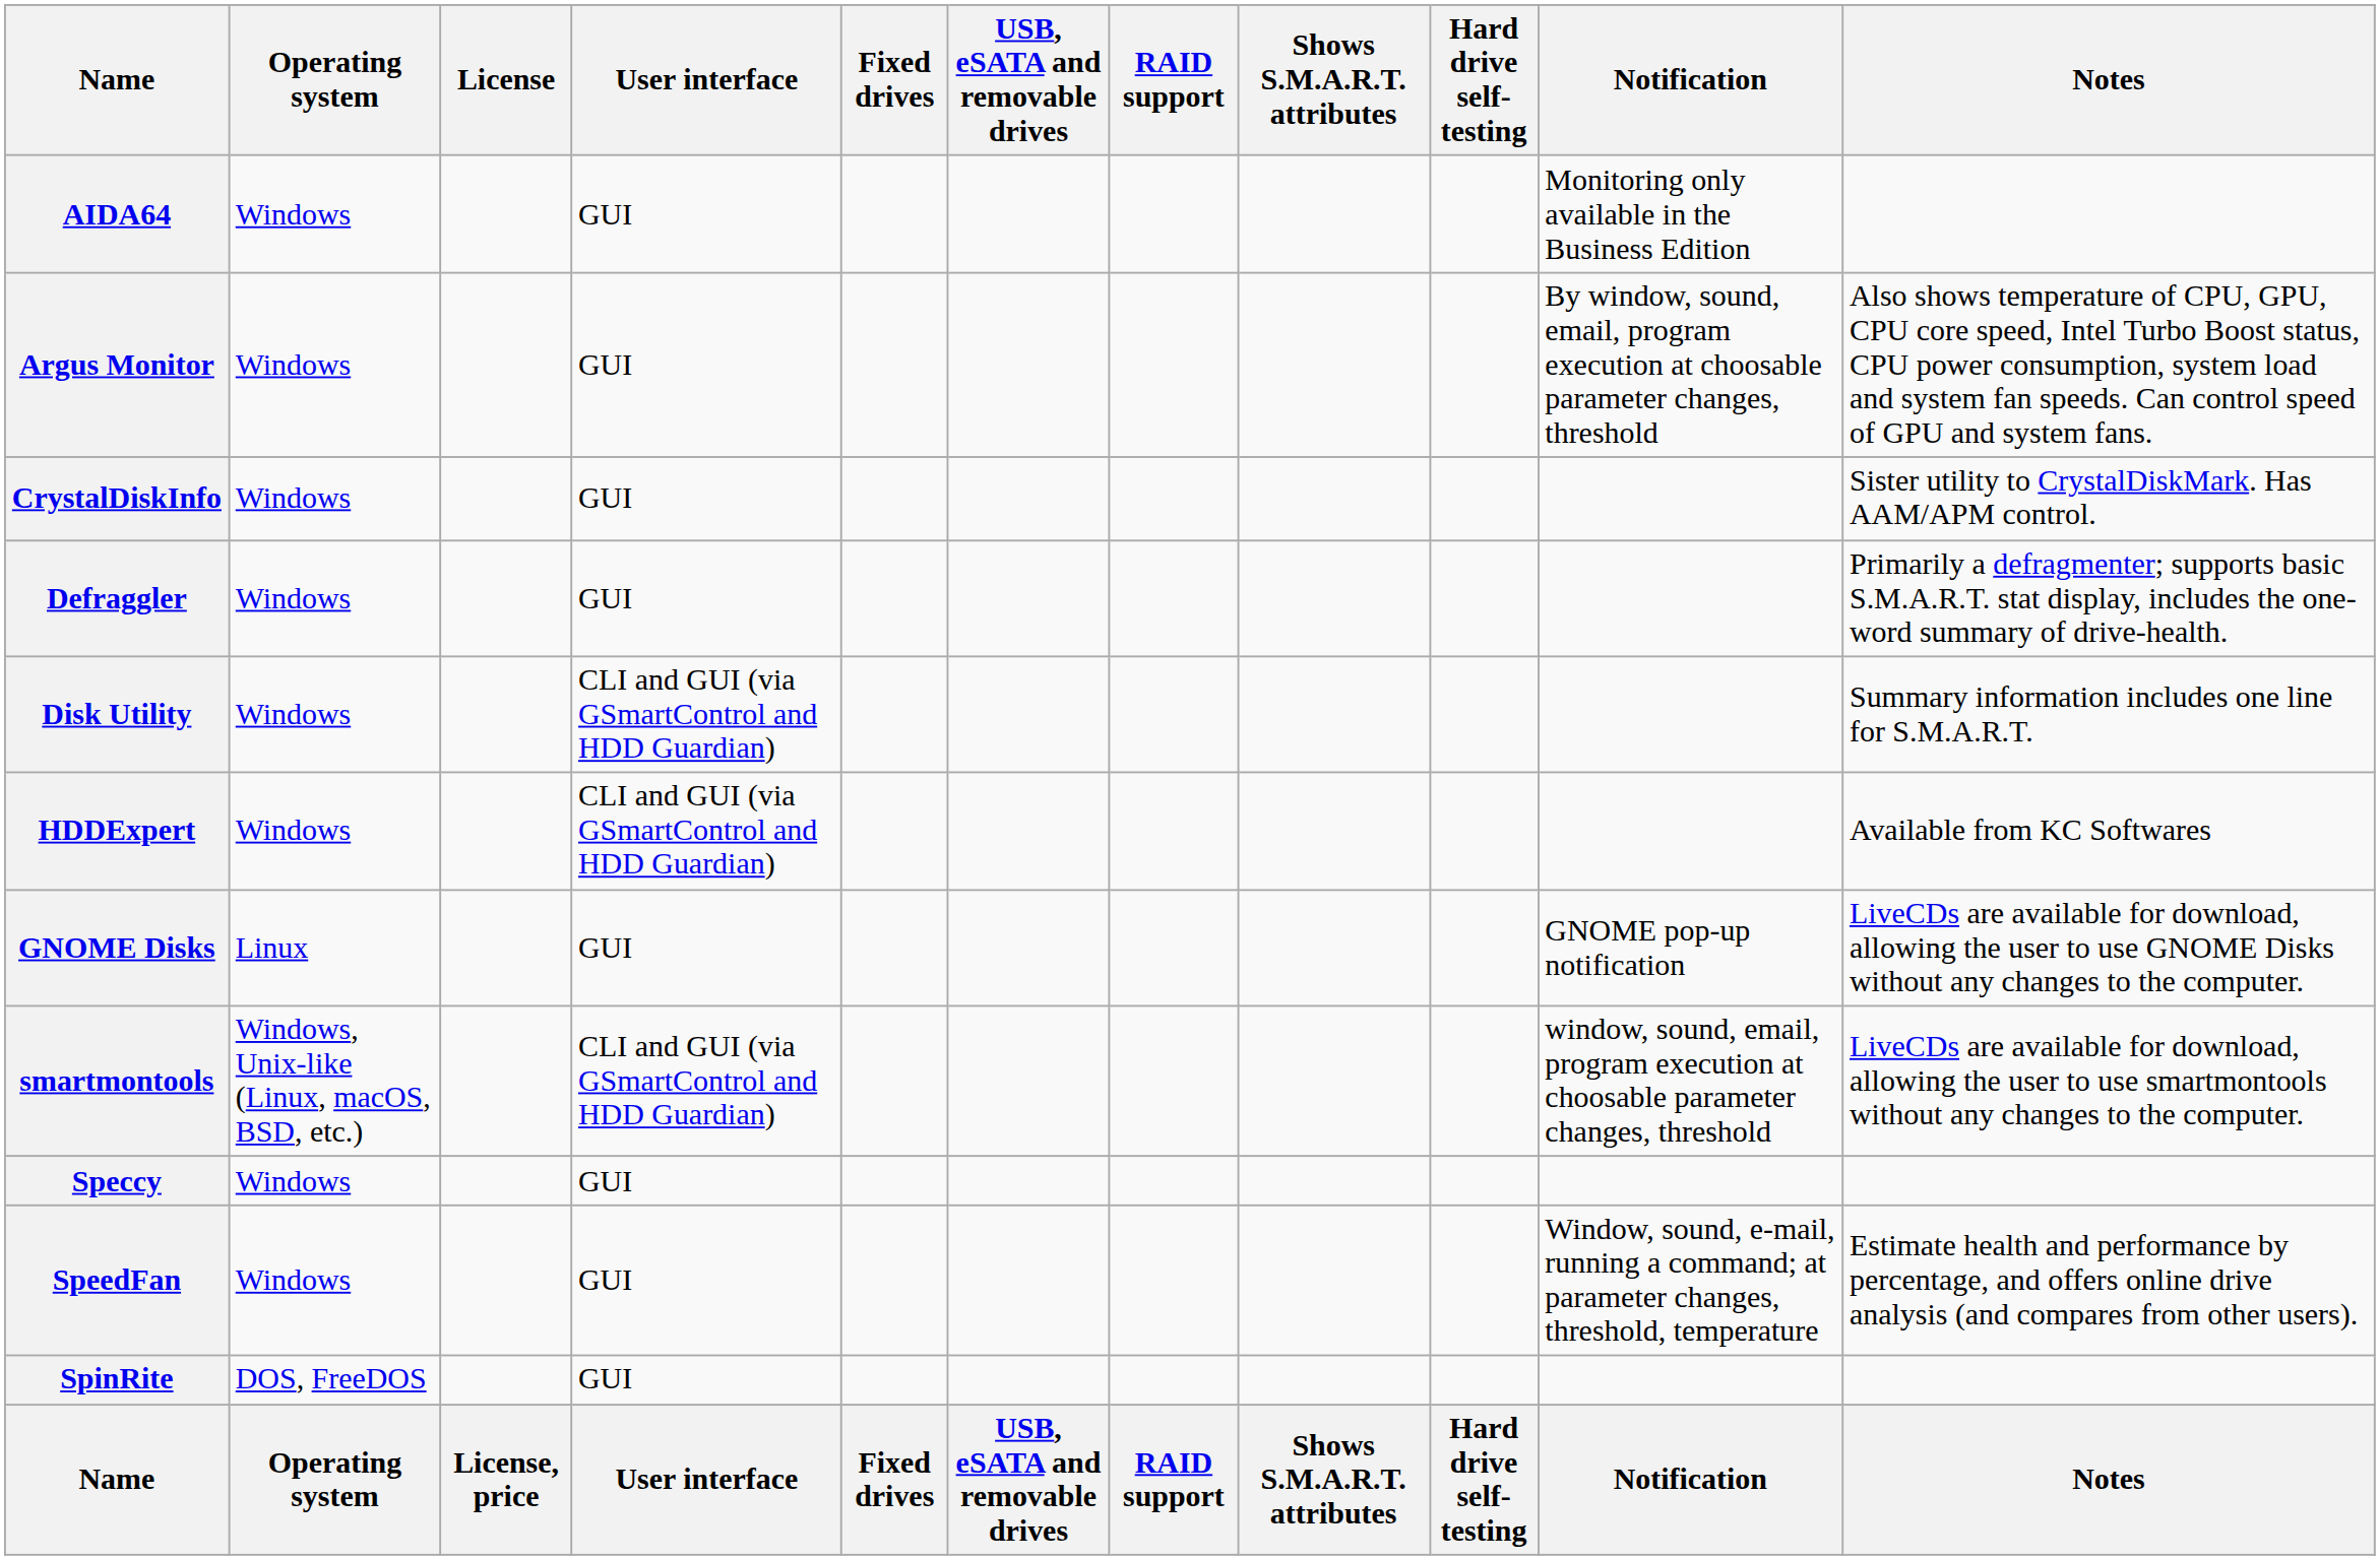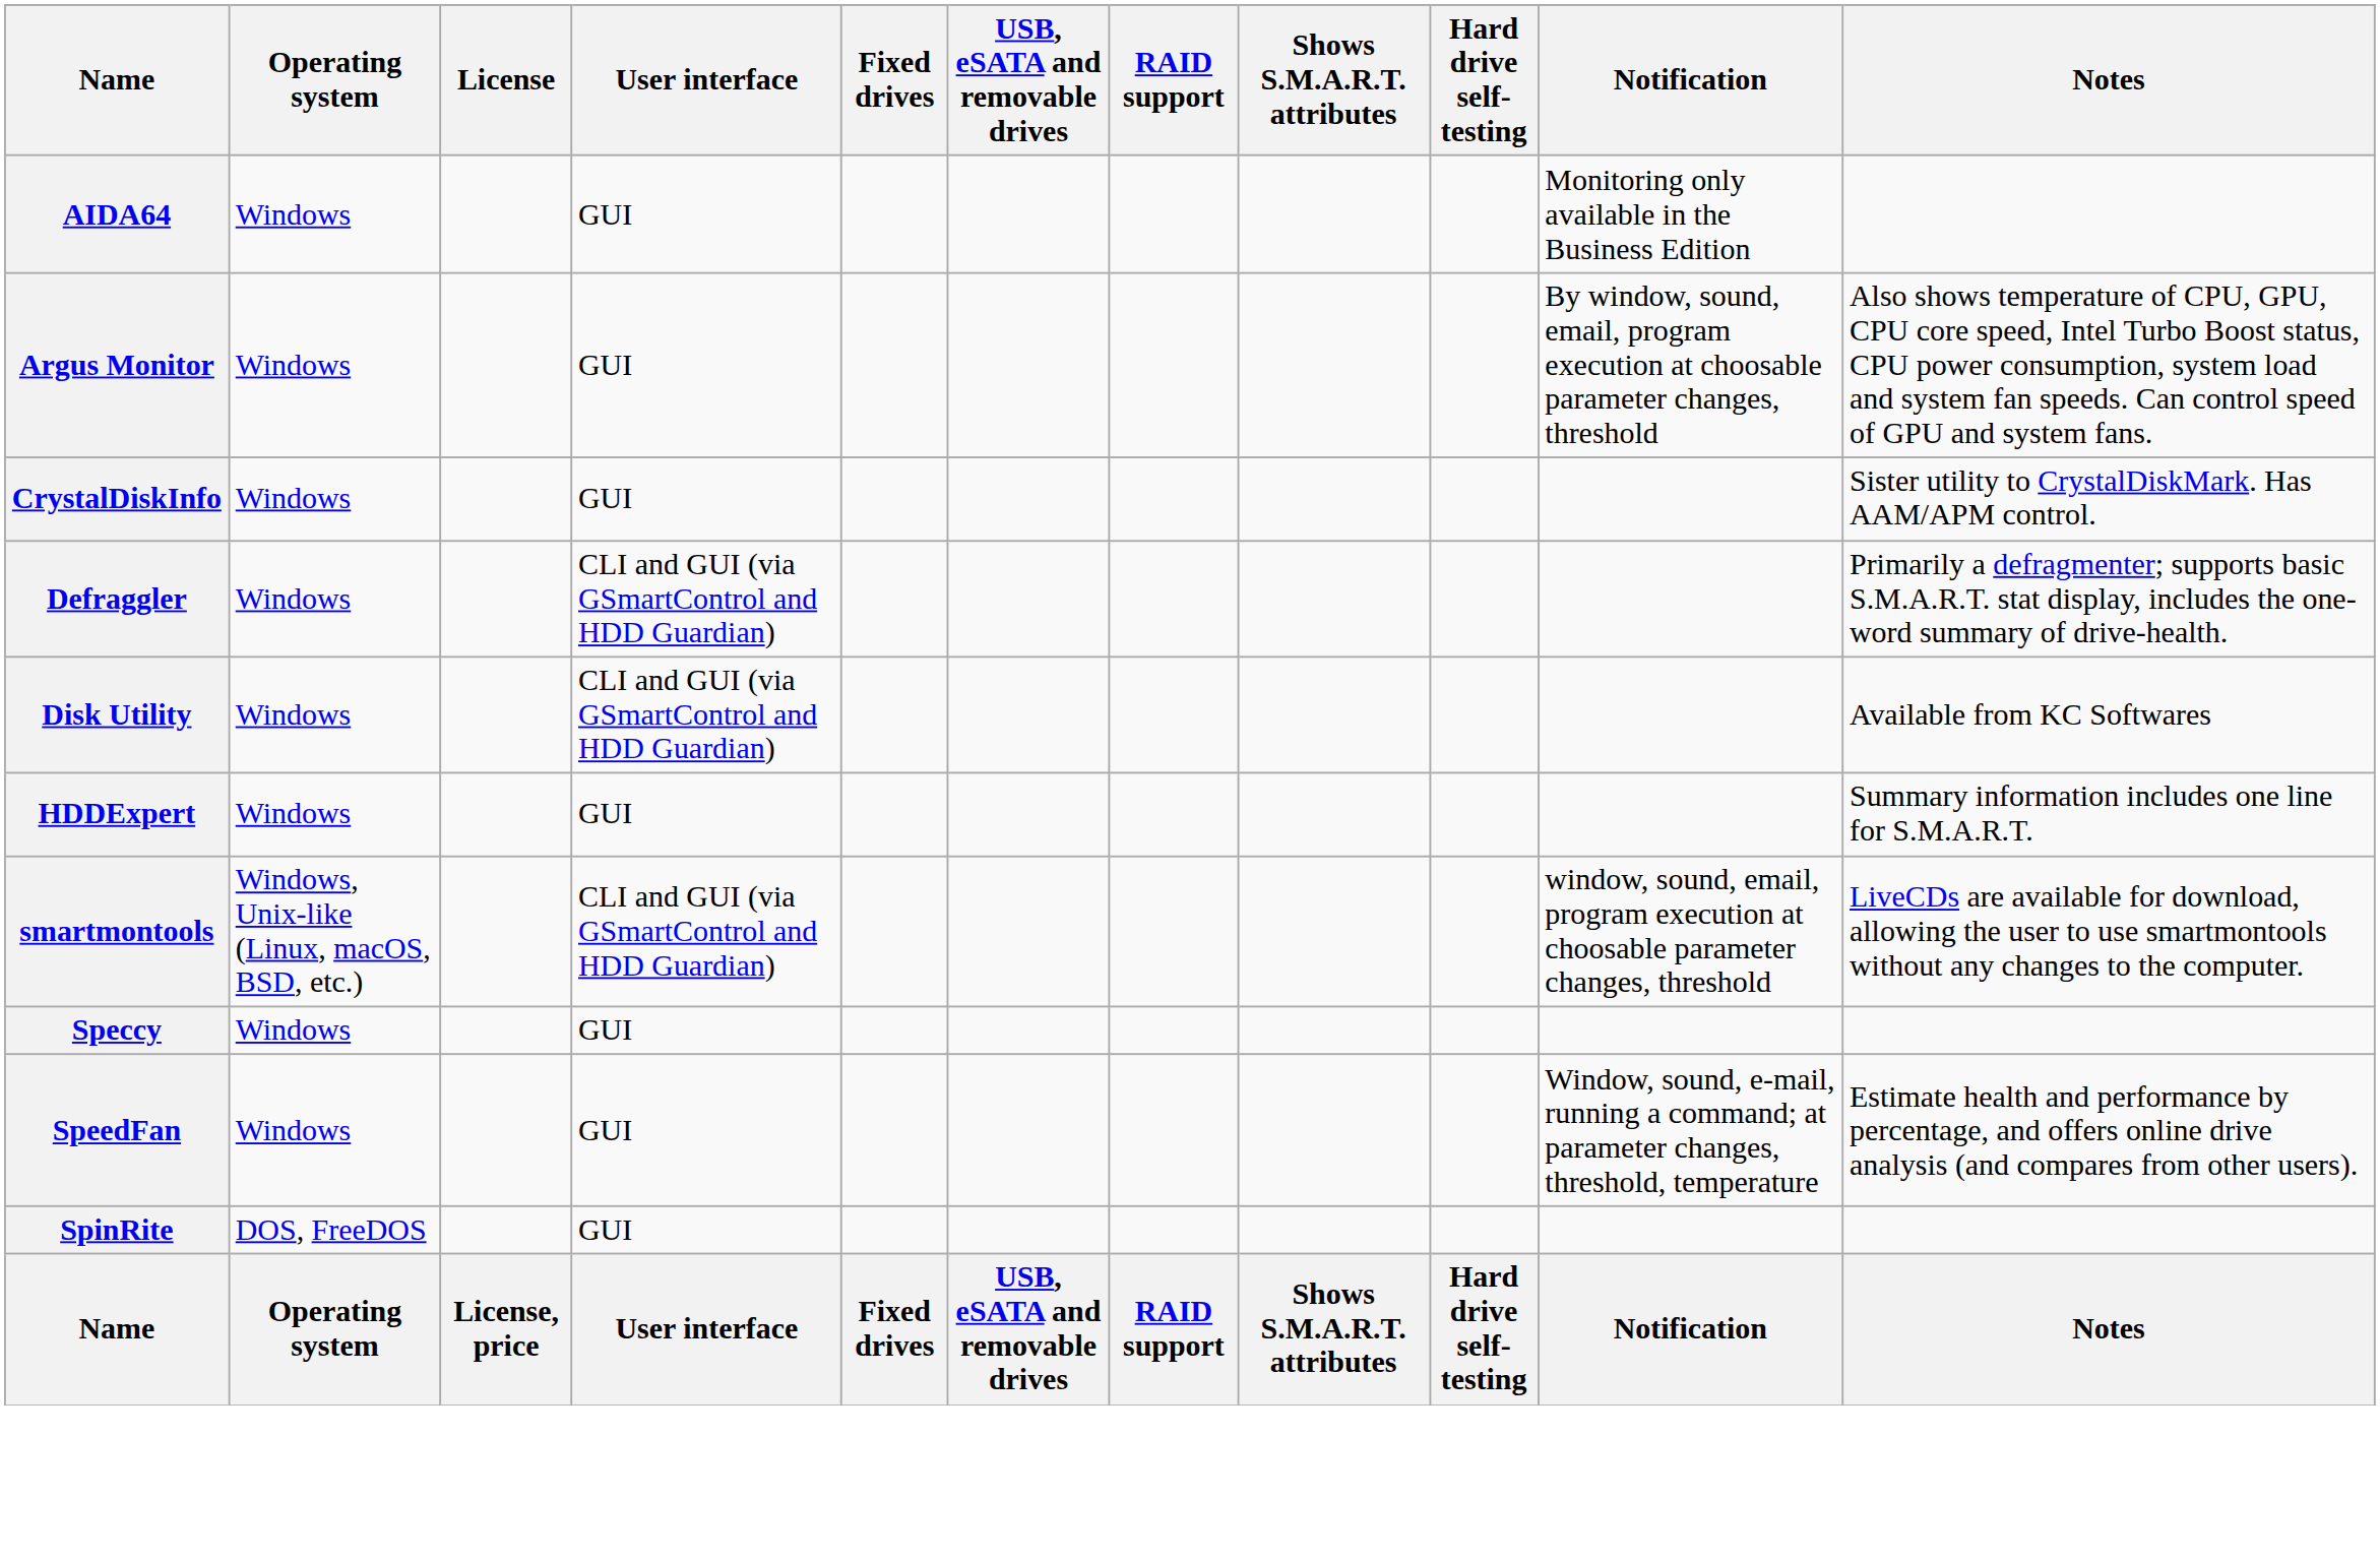Defraggler | User interface: GUI -> CLI and GUI (via GSmartControl and HDD Guardian)
Disk Utility | Notes: Summary information includes one line for S.M.A.R.T. -> Available from KC Softwares
HDDExpert | User interface: CLI and GUI (via GSmartControl and HDD Guardian) -> GUI
HDDExpert | Notes: Available from KC Softwares -> Summary information includes one line for S.M.A.R.T.
- row: GNOME Disks | Linux | GUI | GNOME pop-up notification | LiveCDs are available for download, allowing the user to use GNOME Disks without any changes to the computer.
